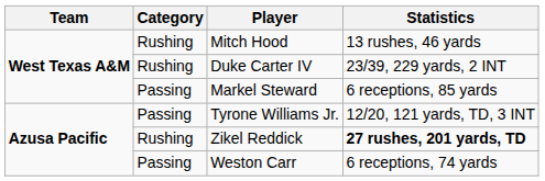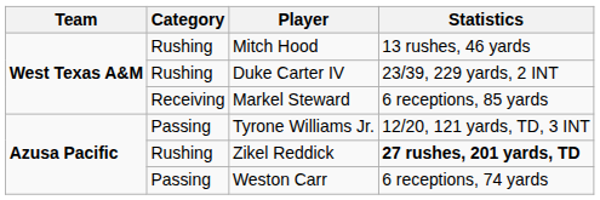Markel Steward | Category: Passing -> Receiving
